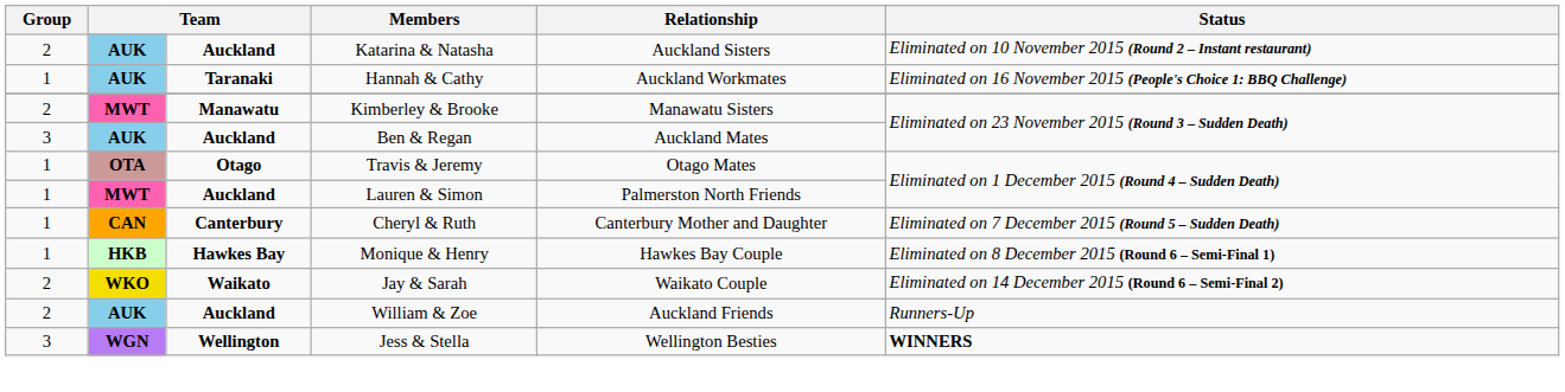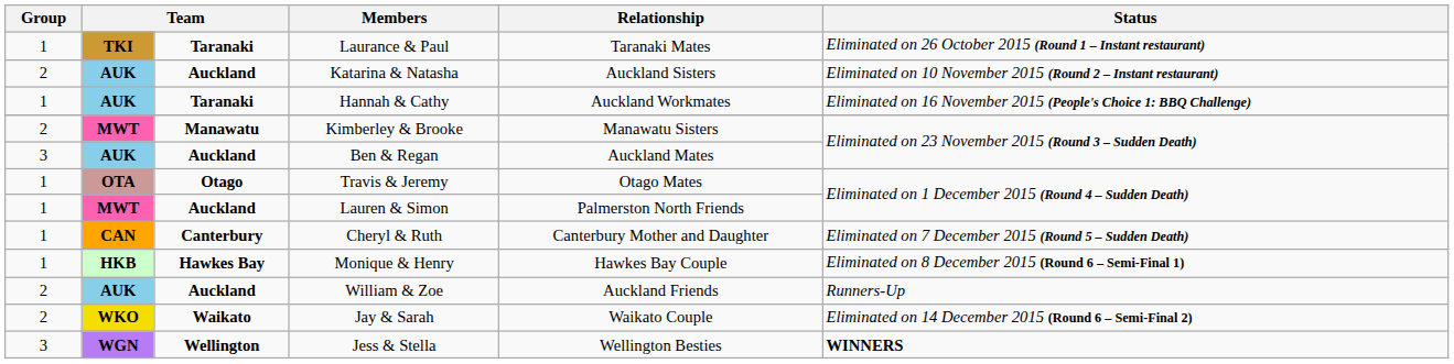+ row: 1 | TKI | Taranaki | Laurance & Paul | Taranaki Mates | Eliminated on 26 October 2015 (Round 1 – Instant restaurant)
rows swapped: Jay & Sarah <-> William & Zoe
